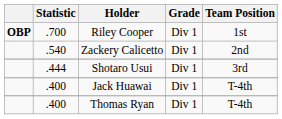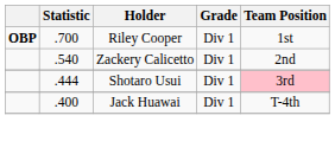Shotaro Usui | Team Position: no background -> pink background
- row: .400 | Thomas Ryan | Div 1 | T-4th
